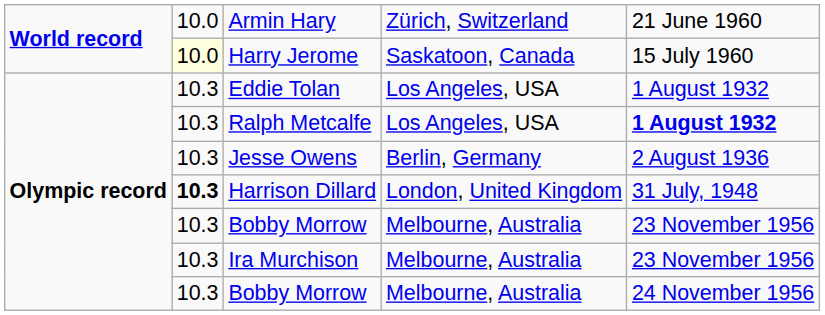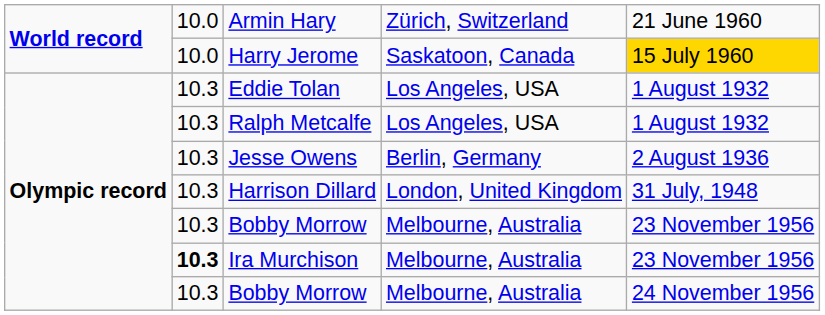Harry Jerome | column 2: lightyellow background -> no background
Harry Jerome | column 5: no background -> gold background
Ralph Metcalfe | column 5: bold -> normal
Harrison Dillard | column 2: bold -> normal
Ira Murchison | column 2: normal -> bold
